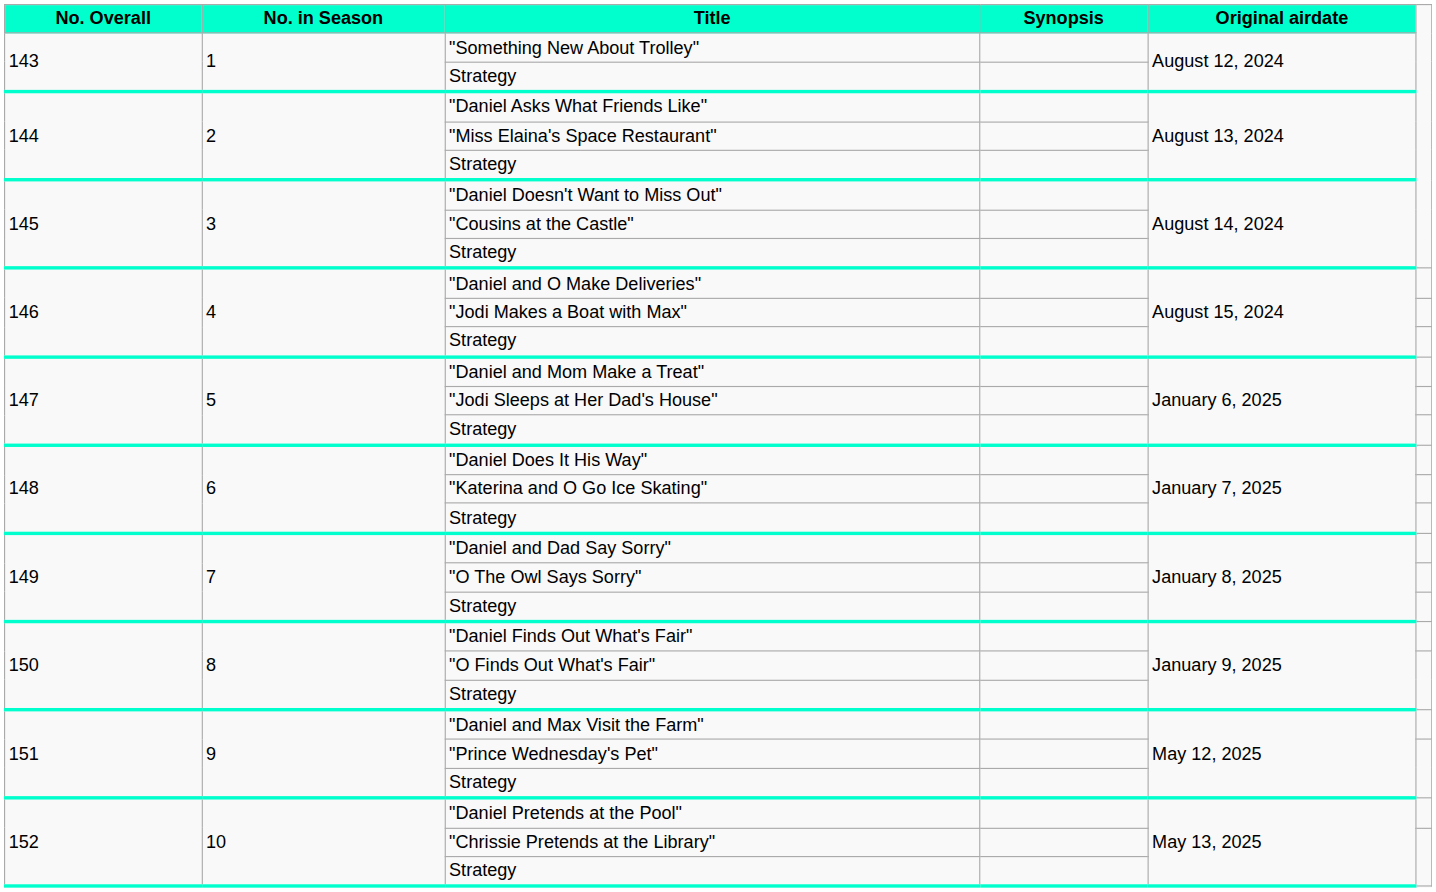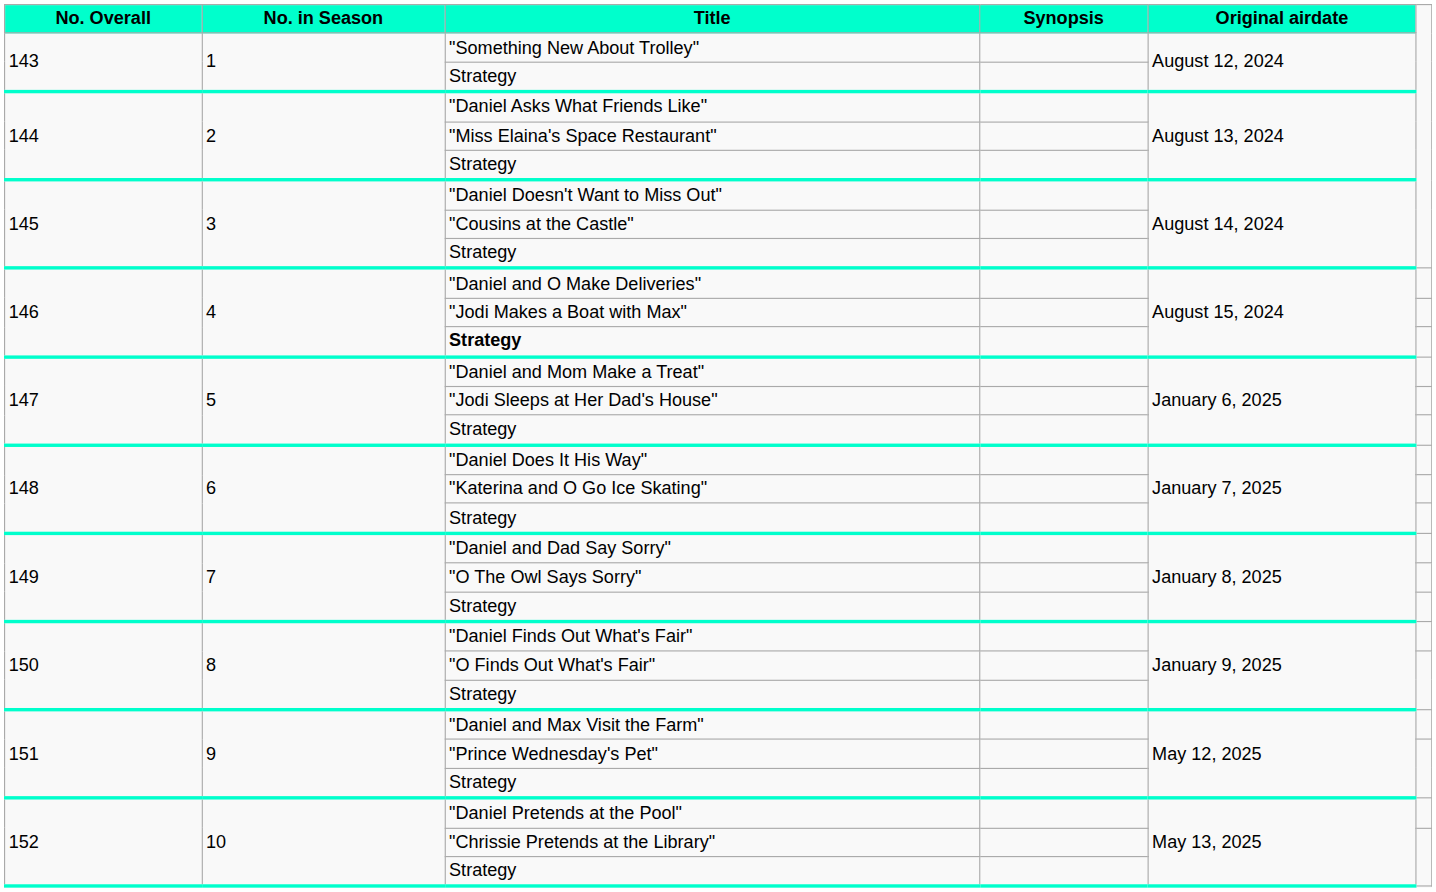146 / Strategy | Title: normal -> bold
